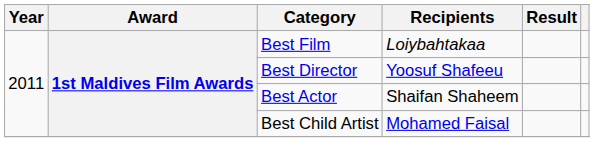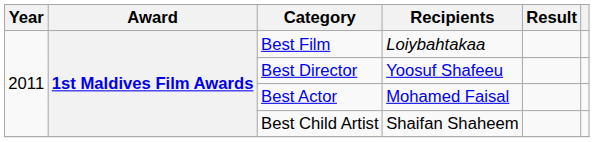Best Actor | Recipients: Shaifan Shaheem -> Mohamed Faisal
Best Child Artist | Recipients: Mohamed Faisal -> Shaifan Shaheem
